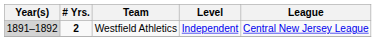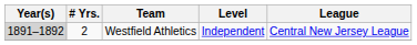Westfield Athletics | # Yrs.: bold -> normal
